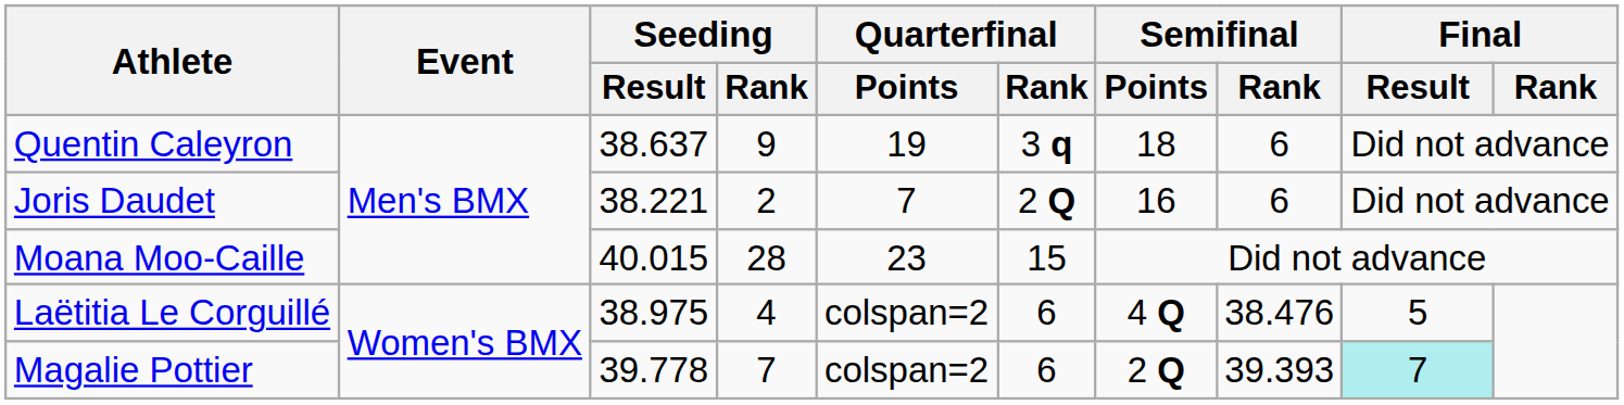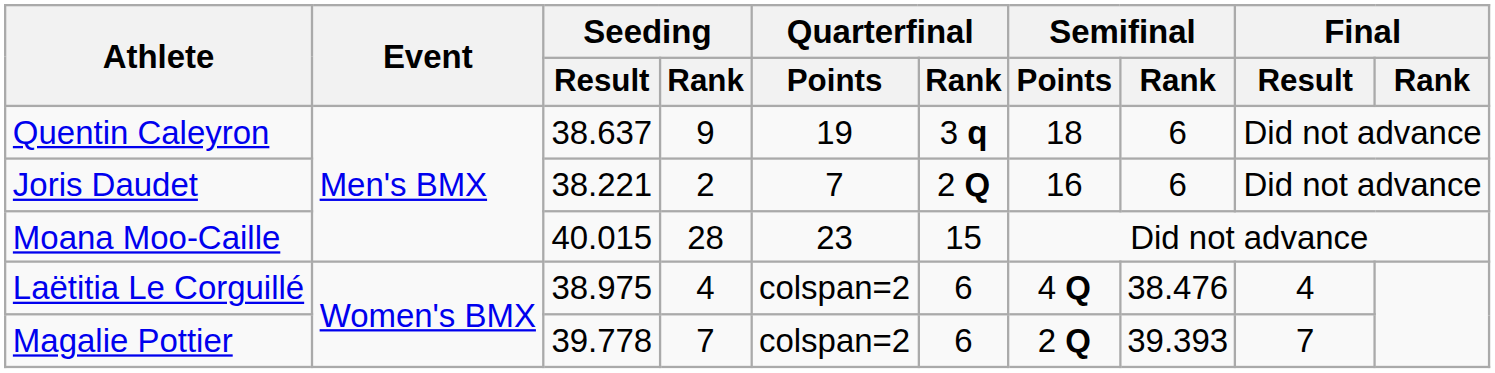Laëtitia Le Corguillé | Final / Result: 5 -> 4
Magalie Pottier | Final / Result: paleturquoise background -> no background
